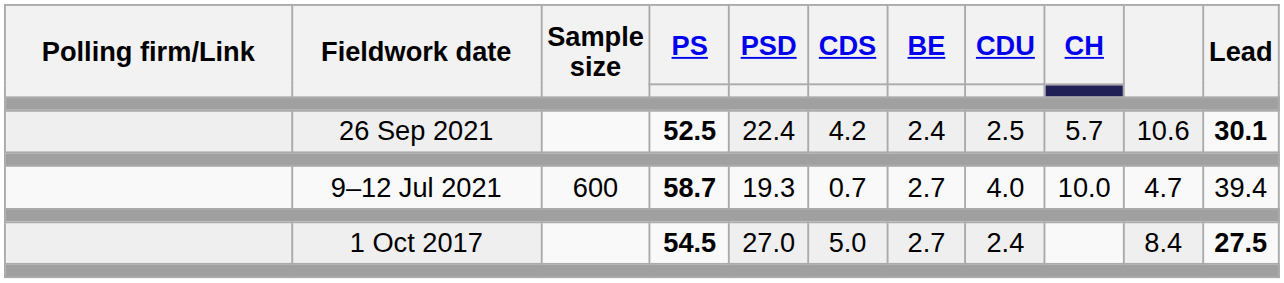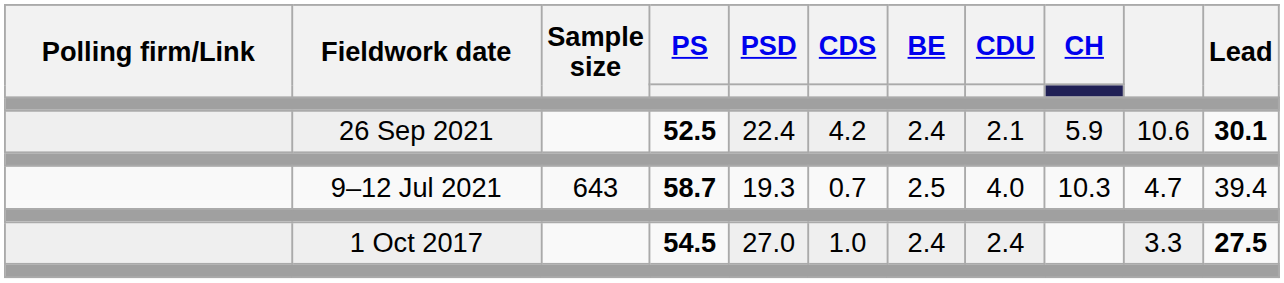26 Sep 2021 | CDU: 2.5 -> 2.1
26 Sep 2021 | CH: 5.7 -> 5.9
9–12 Jul 2021 | Sample size: 600 -> 643
9–12 Jul 2021 | BE: 2.7 -> 2.5
9–12 Jul 2021 | CH: 10.0 -> 10.3
1 Oct 2017 | CDS: 5.0 -> 1.0
1 Oct 2017 | BE: 2.7 -> 2.4
1 Oct 2017 | column 10: 8.4 -> 3.3
